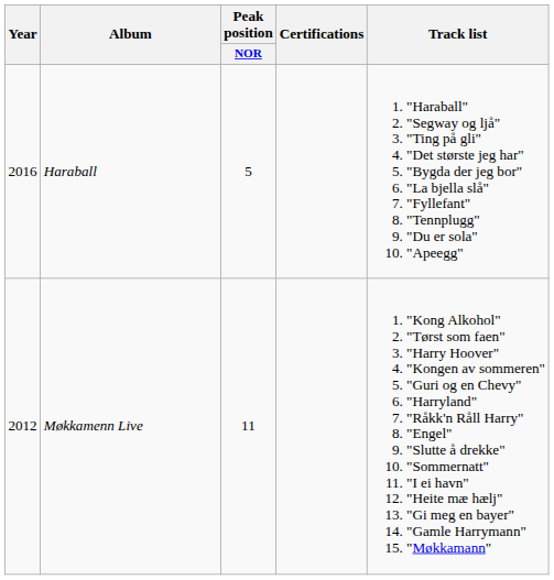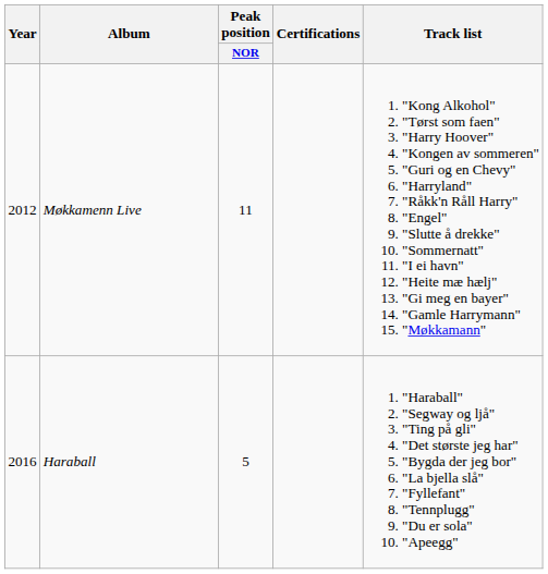rows swapped: Møkkamenn Live <-> Haraball
